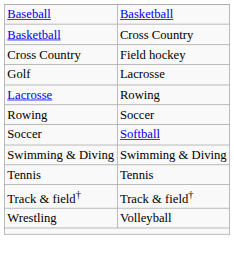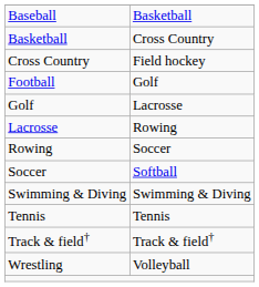+ row: Football | Golf
